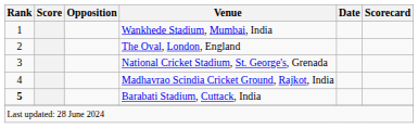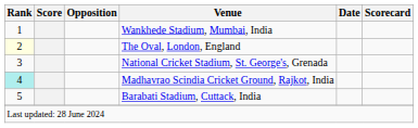The Oval, London, England | Rank: no background -> lightyellow background
Madhavrao Scindia Cricket Ground, Rajkot, India | Rank: no background -> paleturquoise background
Barabati Stadium, Cuttack, India | Rank: bold -> normal
